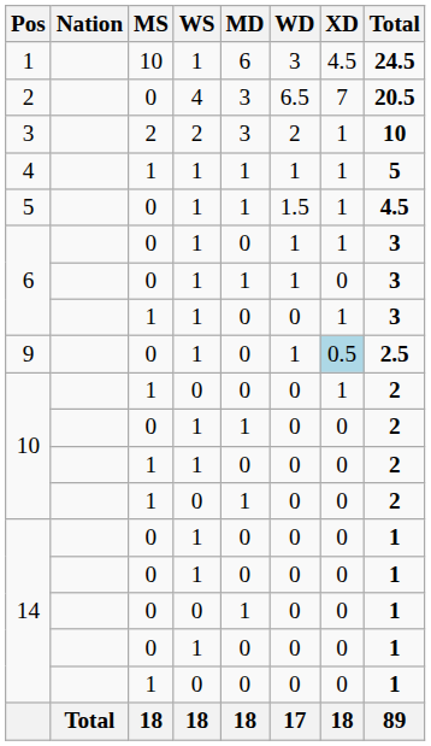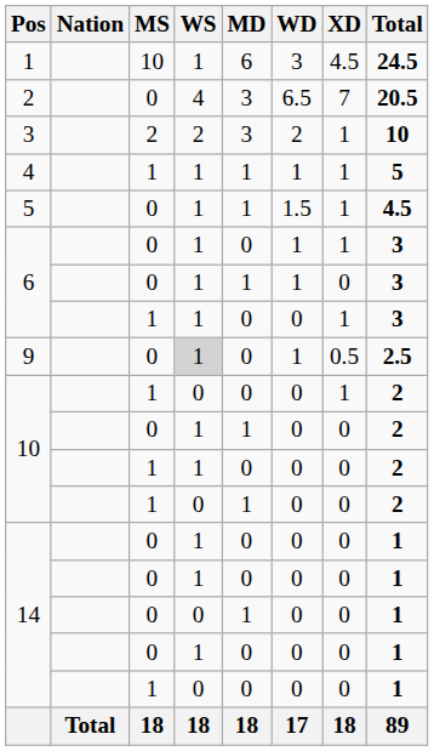9 | WS: no background -> lightgrey background
9 | XD: lightblue background -> no background
